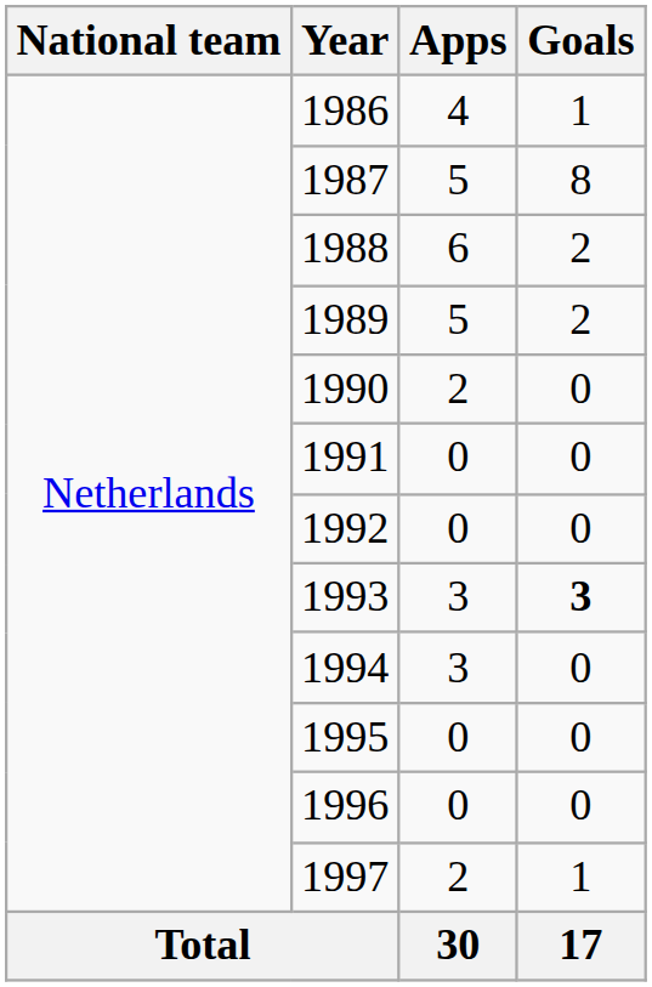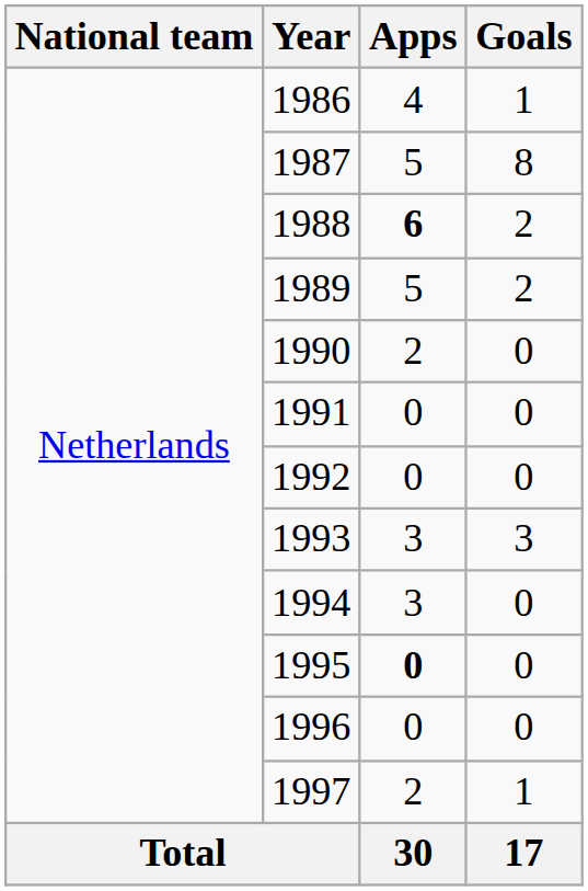1988 | Apps: normal -> bold
1993 | Goals: bold -> normal
1995 | Apps: normal -> bold
